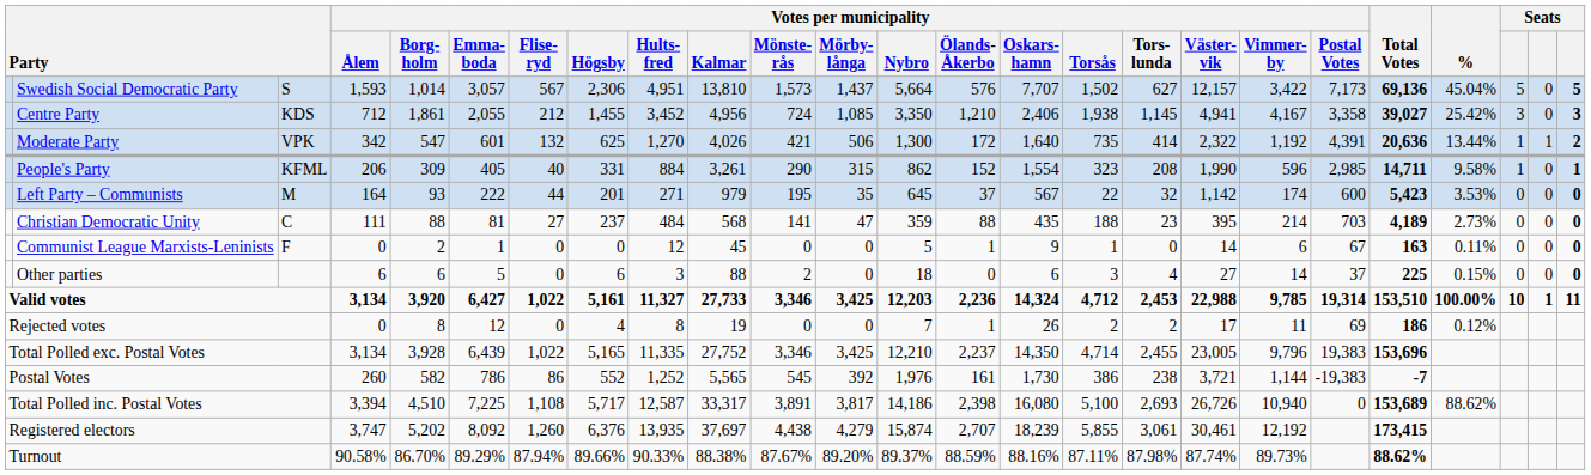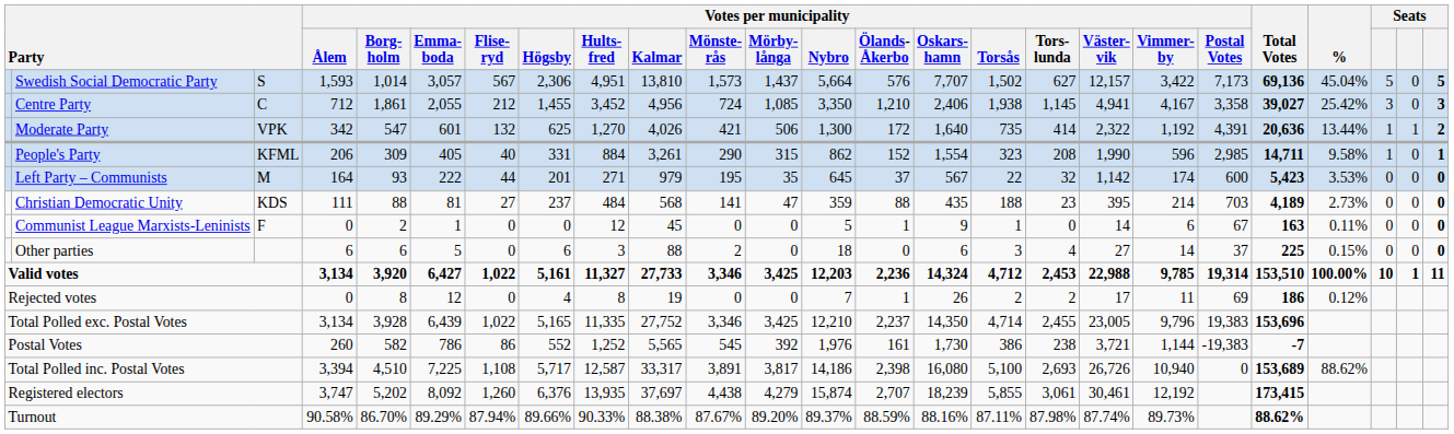Centre Party | column 3: KDS -> C
Christian Democratic Unity | column 3: C -> KDS
